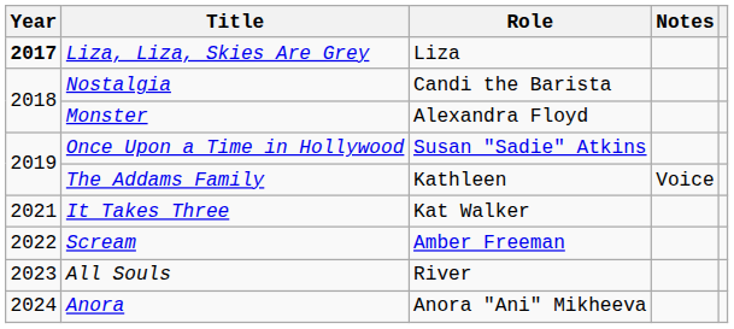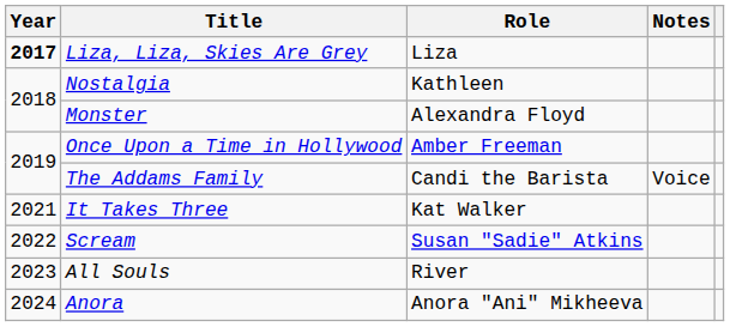Nostalgia | Role: Candi the Barista -> Kathleen
Once Upon a Time in Hollywood | Role: Susan "Sadie" Atkins -> Amber Freeman
The Addams Family | Role: Kathleen -> Candi the Barista
Scream | Role: Amber Freeman -> Susan "Sadie" Atkins
